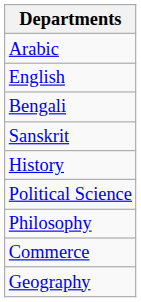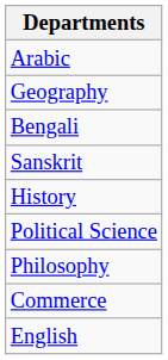row 3 | column 1: English -> Geography
row 10 | column 1: Geography -> English
